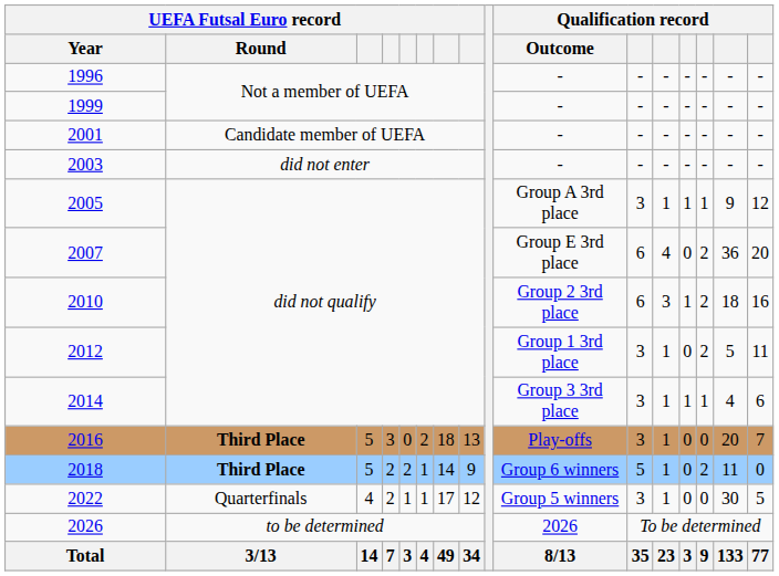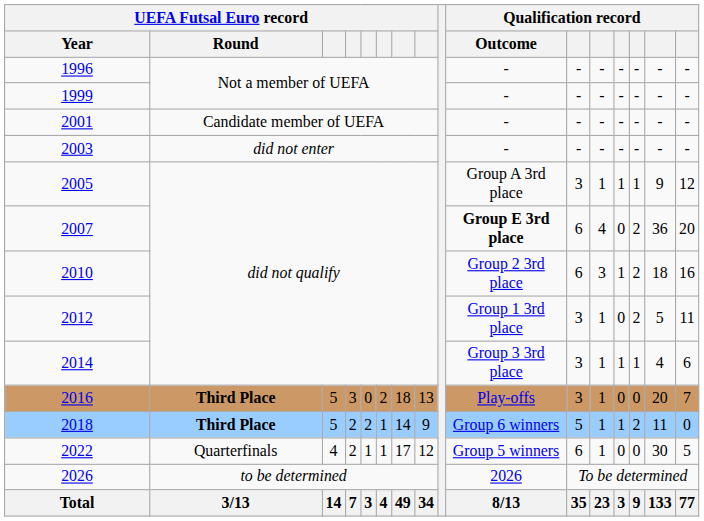2007 | Qualification record / Outcome: normal -> bold
2018 | column 13: 0 -> 1
2022 | column 11: 3 -> 6
